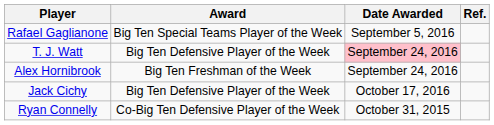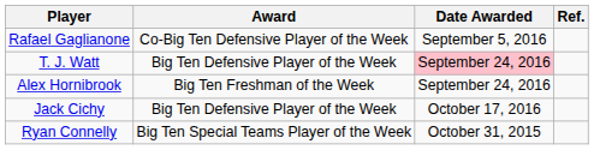Rafael Gaglianone | Award: Big Ten Special Teams Player of the Week -> Co-Big Ten Defensive Player of the Week
Ryan Connelly | Award: Co-Big Ten Defensive Player of the Week -> Big Ten Special Teams Player of the Week
